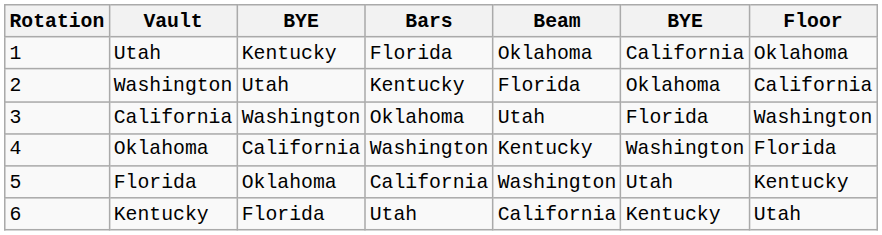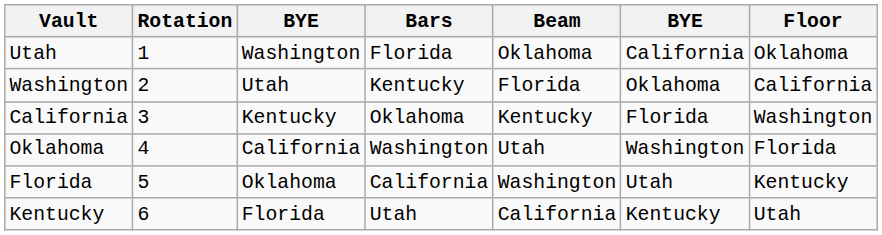columns swapped: Rotation <-> Vault
row 2 | column 3: Kentucky -> Washington
row 4 | column 3: Washington -> Kentucky
row 4 | Beam: Utah -> Kentucky
row 5 | Beam: Kentucky -> Utah
